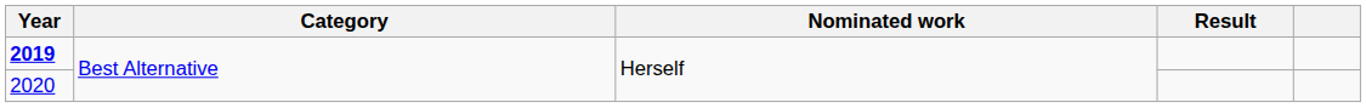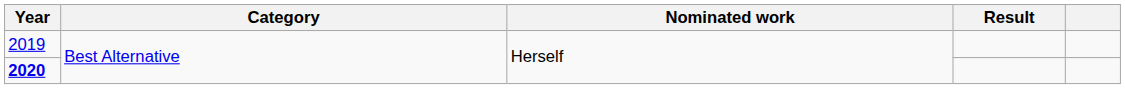2019 | Year: bold -> normal
2020 | Year: normal -> bold
